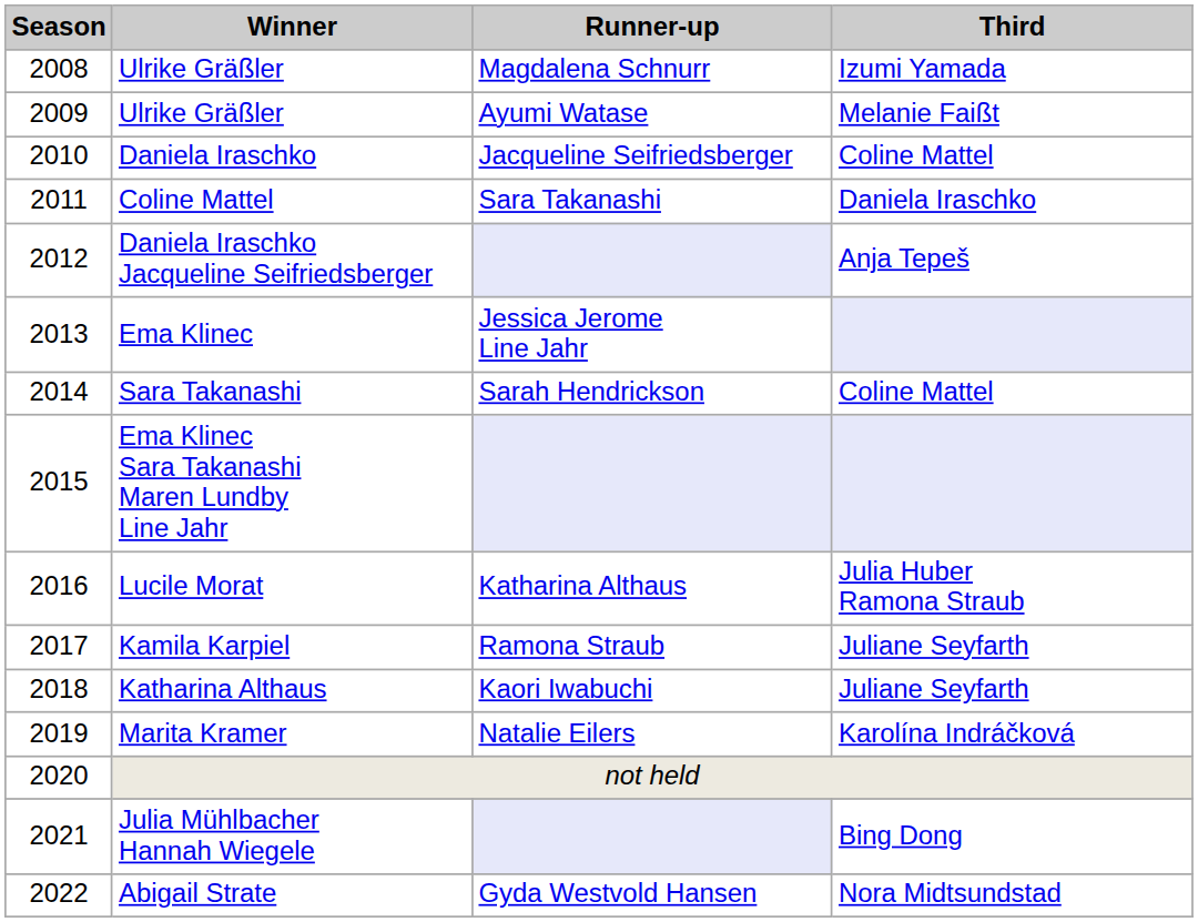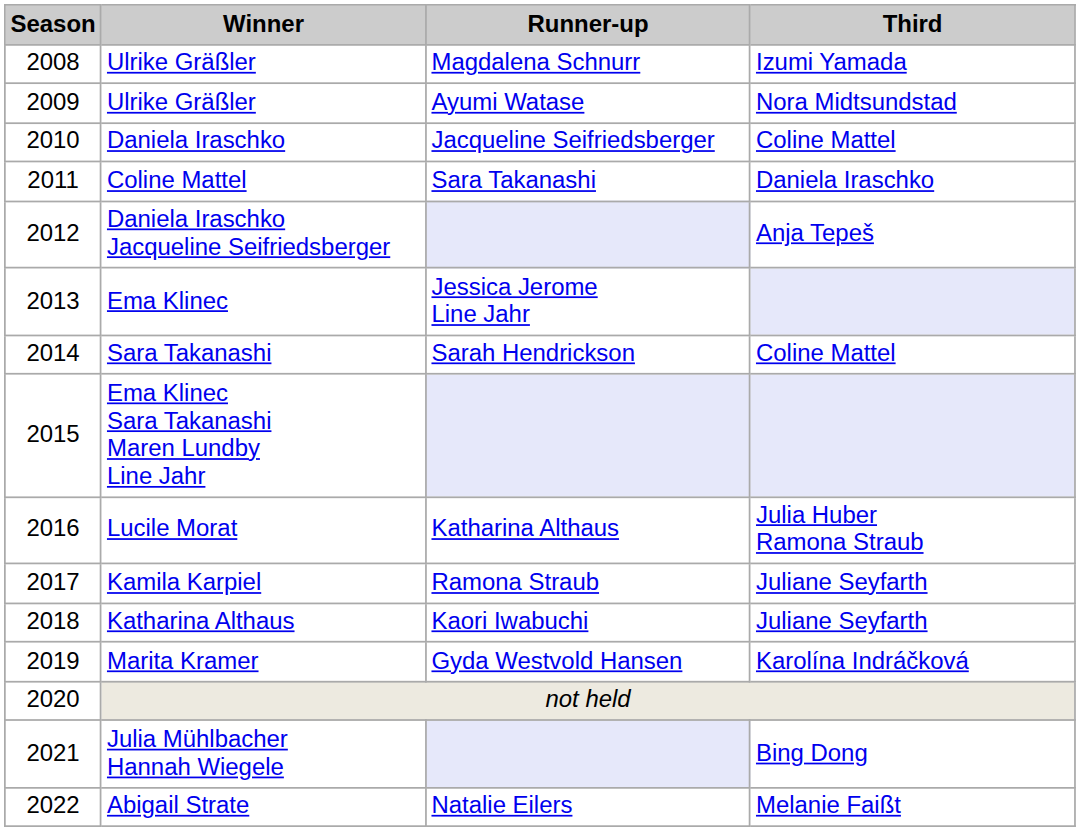2009 / Ulrike Gräßler | Third: Melanie Faißt -> Nora Midtsundstad
Marita Kramer | Runner-up: Natalie Eilers -> Gyda Westvold Hansen
Abigail Strate | Runner-up: Gyda Westvold Hansen -> Natalie Eilers
Abigail Strate | Third: Nora Midtsundstad -> Melanie Faißt
